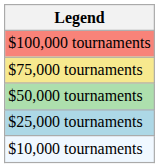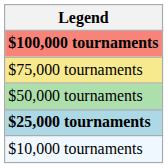row 2 | column 1: normal -> bold
row 5 | column 1: normal -> bold
